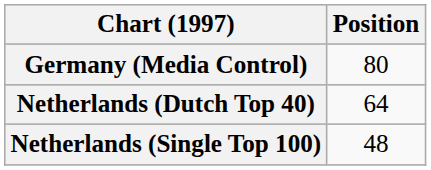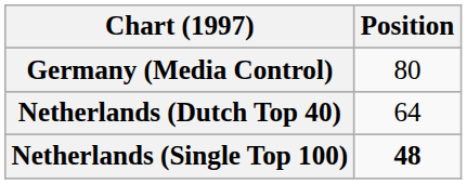Netherlands (Single Top 100) | Position: normal -> bold
